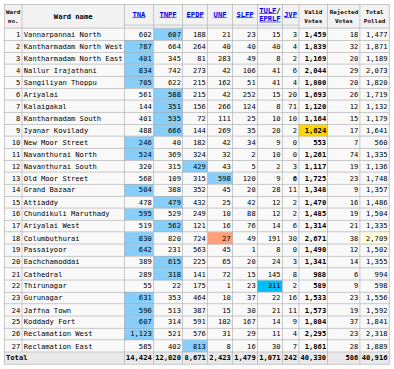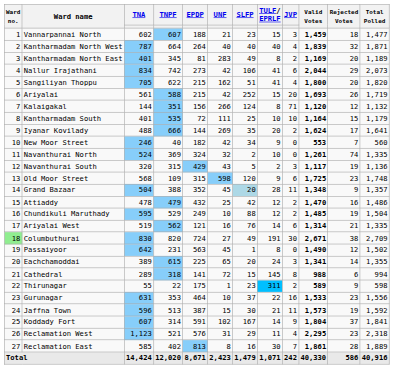Iyanar Kovilady | Valid Votes: gold background -> no background
Old Moor Street | JVP: bold -> normal
Grand Bazaar | SLFP: no background -> lightblue background
Columbuthurai | Ward no.: no background -> lightgreen background
Columbuthurai | UNF: lightsalmon background -> no background
Columbuthurai | Total Polled: lightyellow background -> no background
